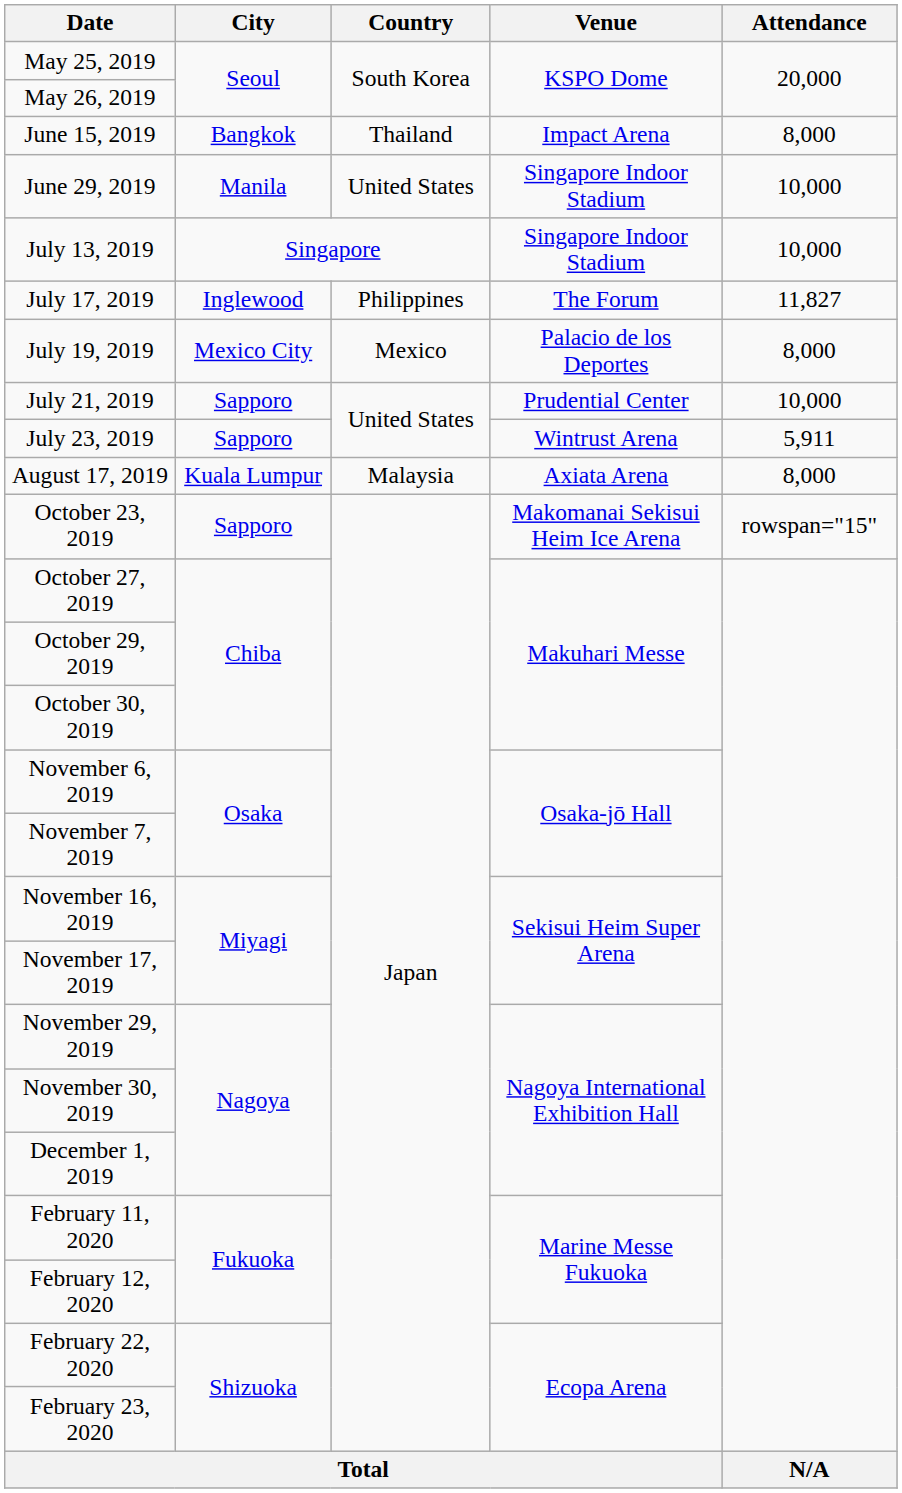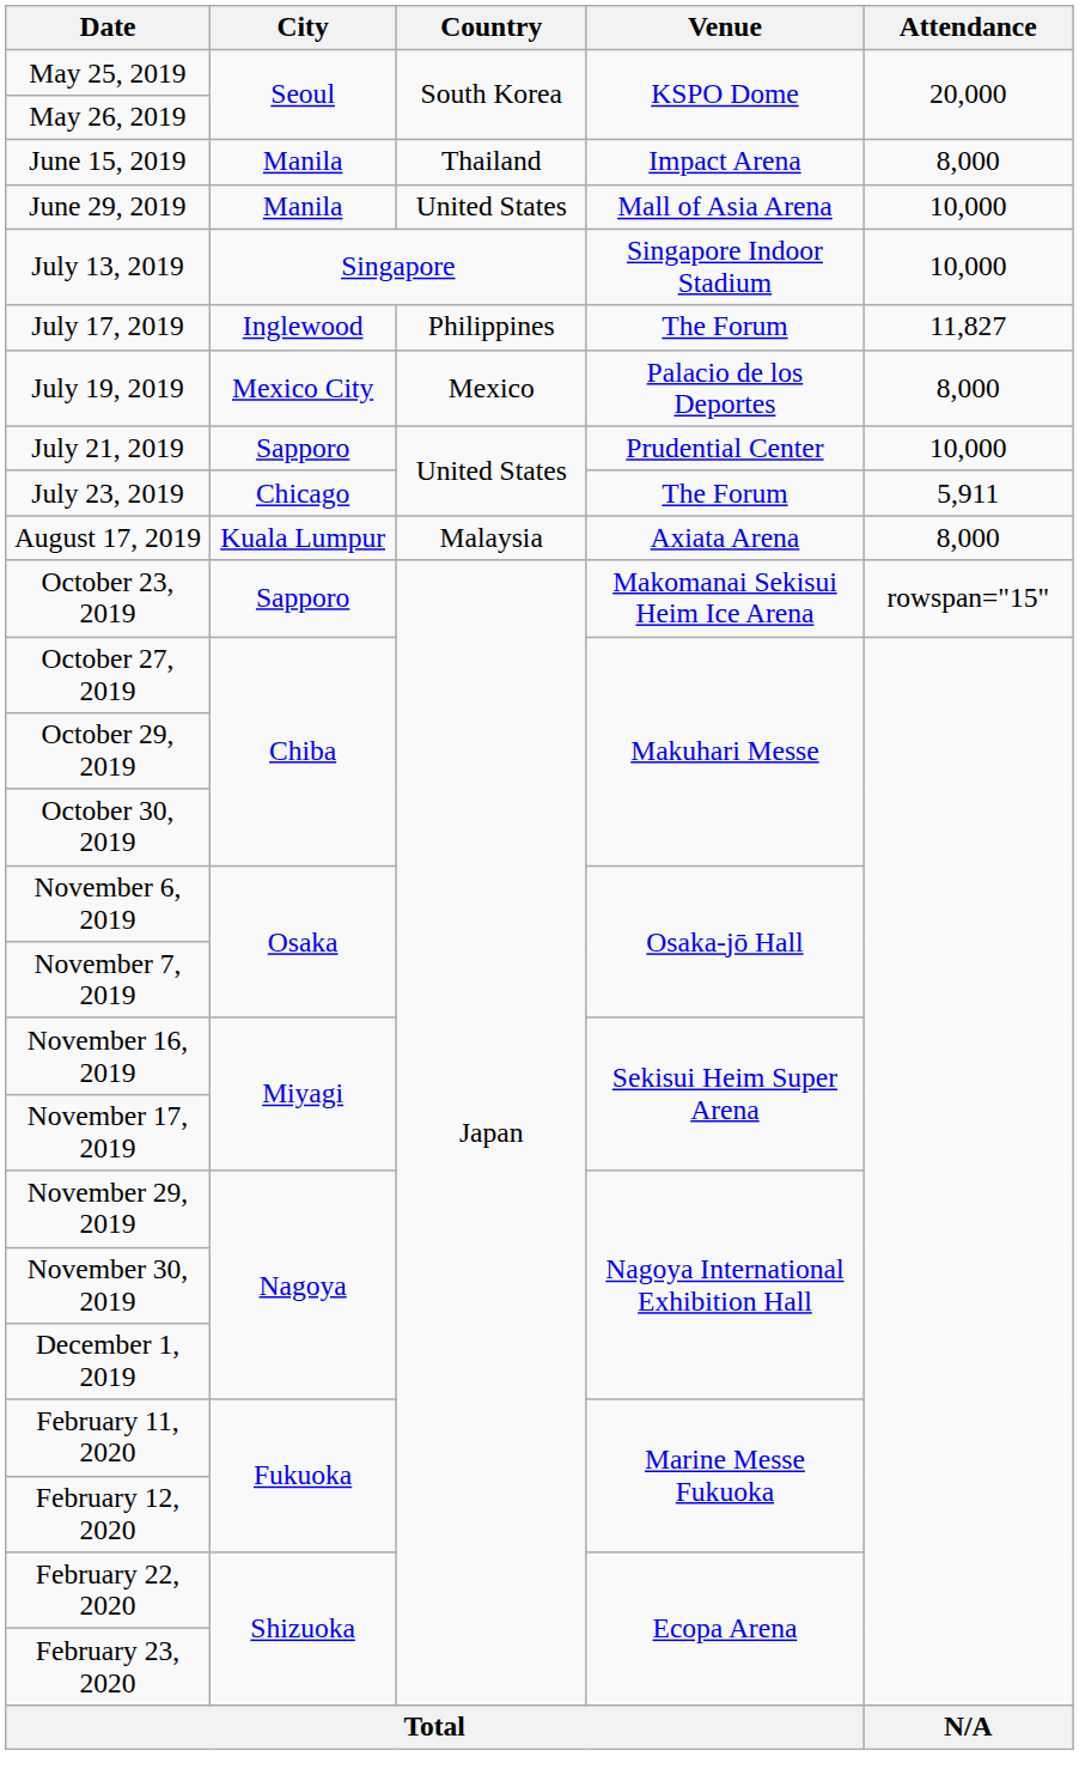June 15, 2019 | City: Bangkok -> Manila
June 29, 2019 | Venue: Singapore Indoor Stadium -> Mall of Asia Arena
July 23, 2019 | City: Sapporo -> Chicago
July 23, 2019 | Venue: Wintrust Arena -> The Forum
